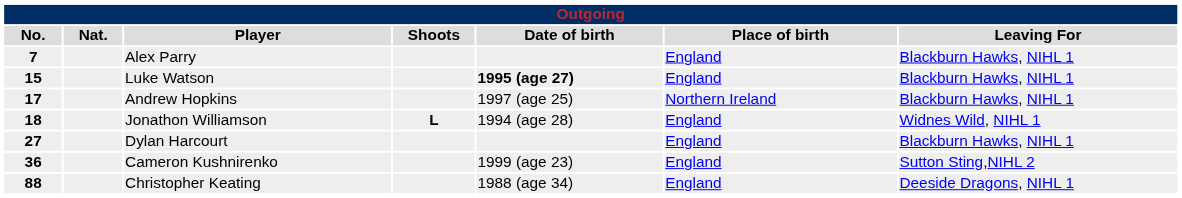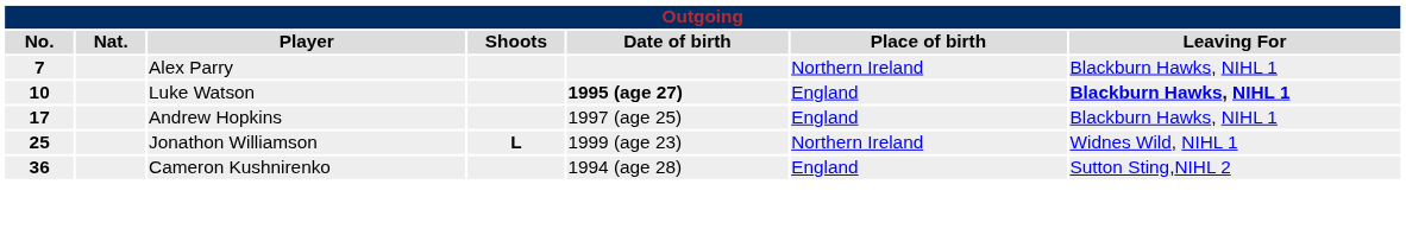Alex Parry | Place of birth: England -> Northern Ireland
Luke Watson | No.: 15 -> 10
Luke Watson | Leaving For: normal -> bold
Andrew Hopkins | Place of birth: Northern Ireland -> England
Jonathon Williamson | No.: 18 -> 25
Jonathon Williamson | Date of birth: 1994 (age 28) -> 1999 (age 23)
Jonathon Williamson | Place of birth: England -> Northern Ireland
- row: 27 | Dylan Harcourt | England | Blackburn Hawks, NIHL 1
Cameron Kushnirenko | Date of birth: 1999 (age 23) -> 1994 (age 28)
- row: 88 | Christopher Keating | 1988 (age 34) | England | Deeside Dragons, NIHL 1
